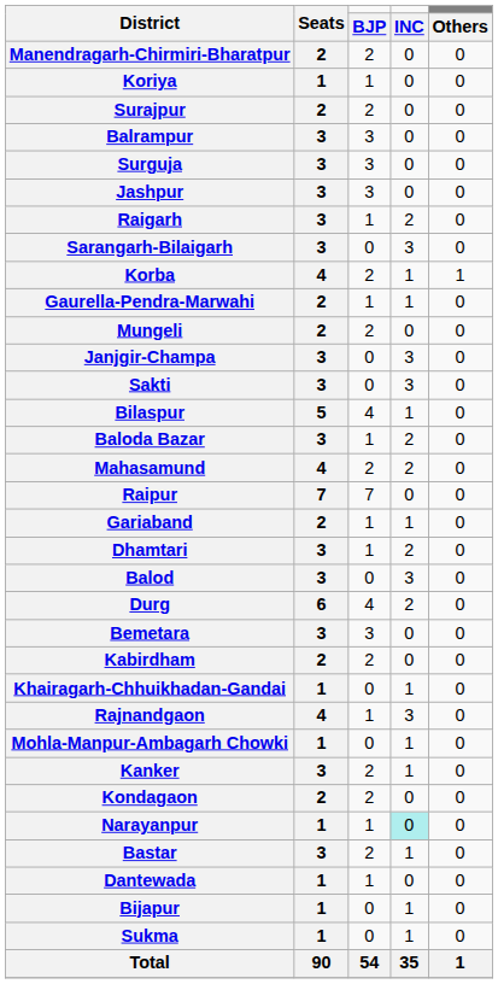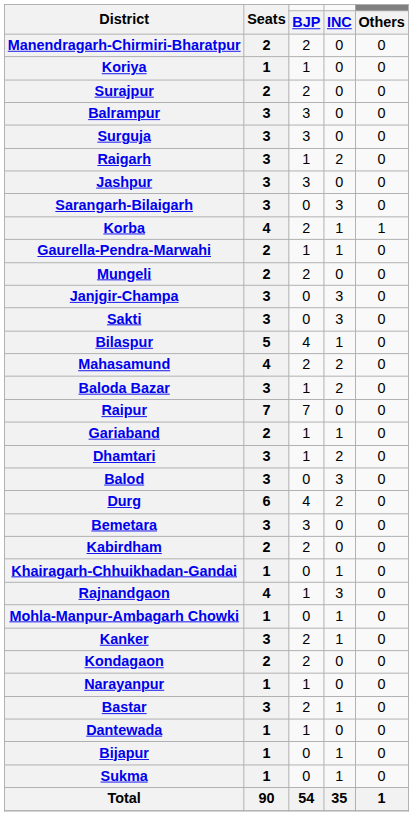rows swapped: Jashpur <-> Raigarh
rows swapped: Mahasamund <-> Baloda Bazar
Narayanpur | INC: paleturquoise background -> no background
